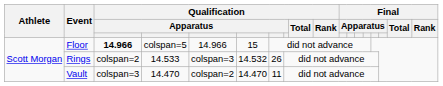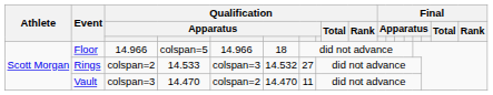Floor | column 3: bold -> normal
Floor | column 6: 15 -> 18
Rings | column 7: 26 -> 27
